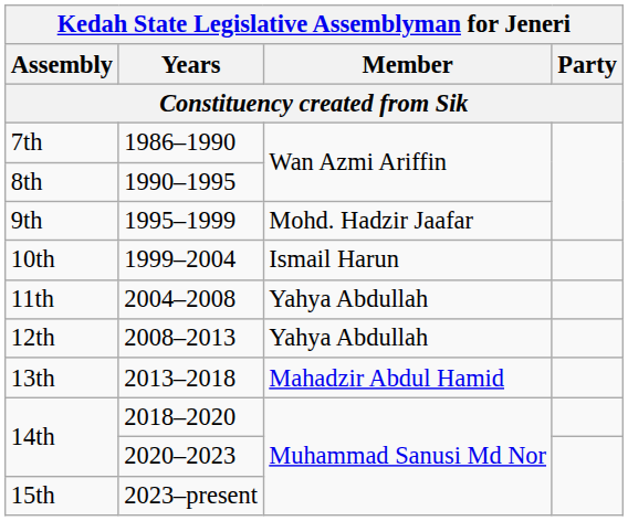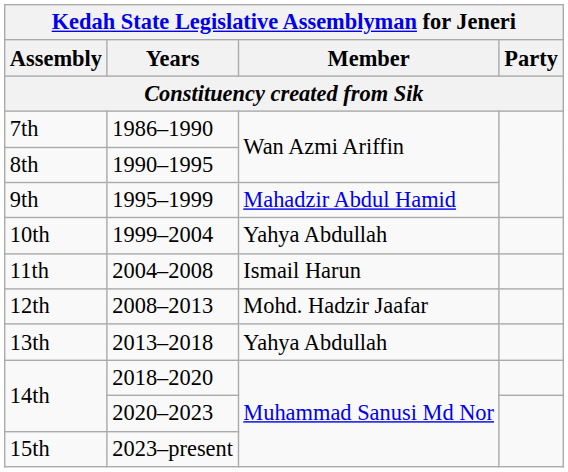9th | Member: Mohd. Hadzir Jaafar -> Mahadzir Abdul Hamid
10th | Member: Ismail Harun -> Yahya Abdullah
11th | Member: Yahya Abdullah -> Ismail Harun
12th | Member: Yahya Abdullah -> Mohd. Hadzir Jaafar
13th | Member: Mahadzir Abdul Hamid -> Yahya Abdullah
